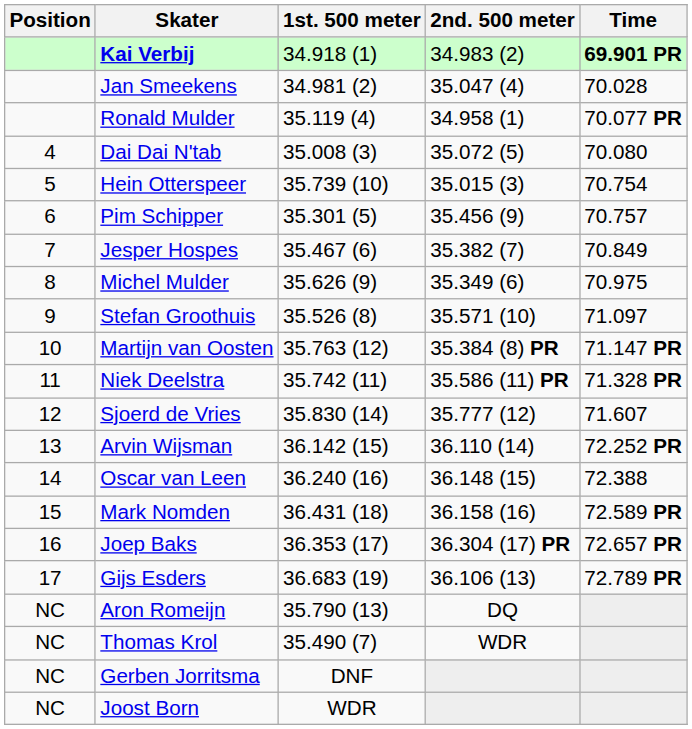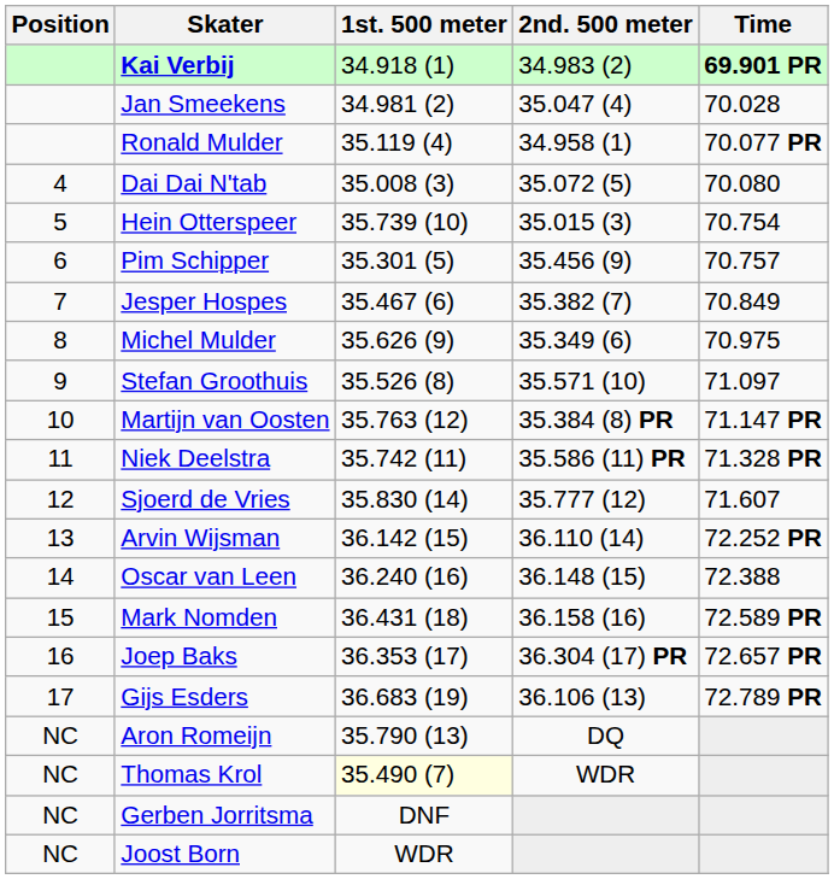Thomas Krol | 1st. 500 meter: no background -> lightyellow background
